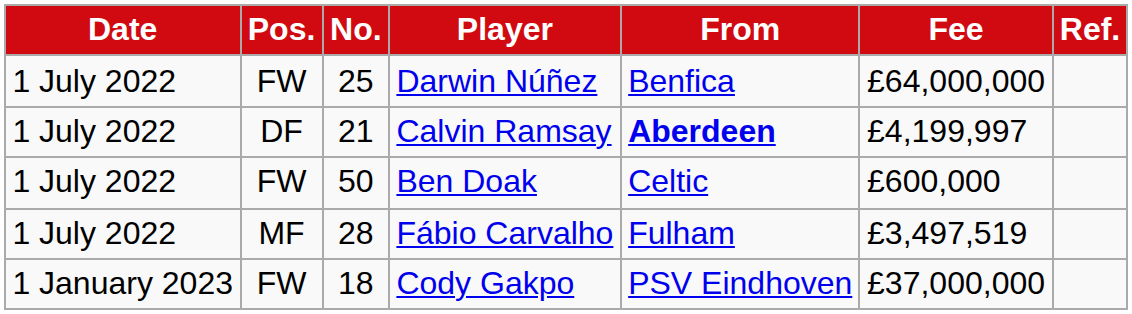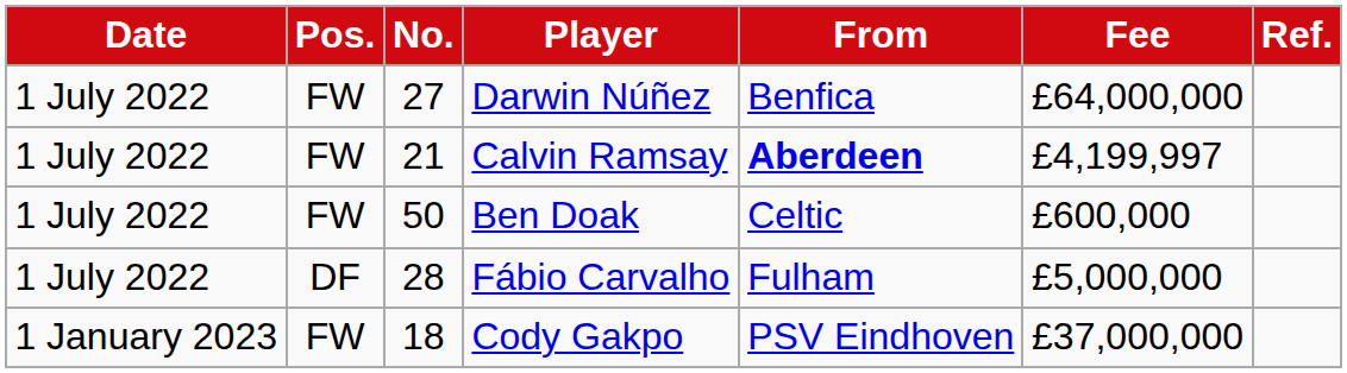Darwin Núñez | No.: 25 -> 27
Calvin Ramsay | Pos.: DF -> FW
Fábio Carvalho | Pos.: MF -> DF
Fábio Carvalho | Fee: £3,497,519 -> £5,000,000
